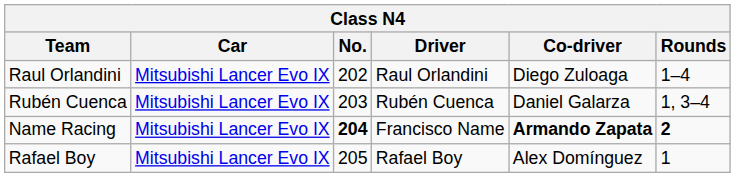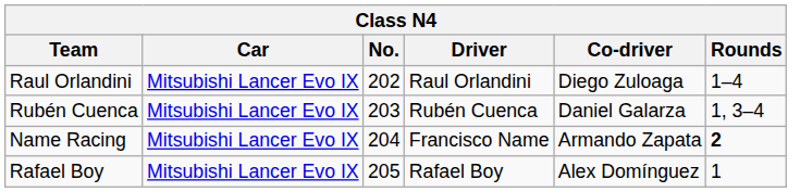Name Racing | No.: bold -> normal
Name Racing | Co-driver: bold -> normal
